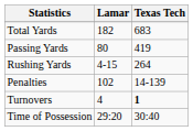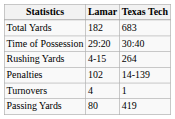rows swapped: Passing Yards <-> Time of Possession
Turnovers | Texas Tech: bold -> normal
